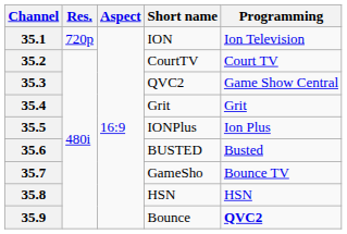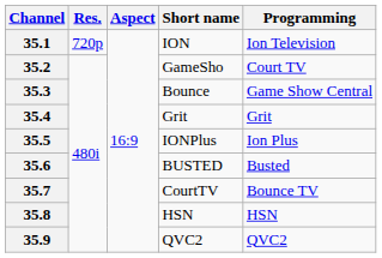35.2 | Short name: CourtTV -> GameSho
35.3 | Short name: QVC2 -> Bounce
35.7 | Short name: GameSho -> CourtTV
35.9 | Short name: Bounce -> QVC2
35.9 | Programming: bold -> normal
